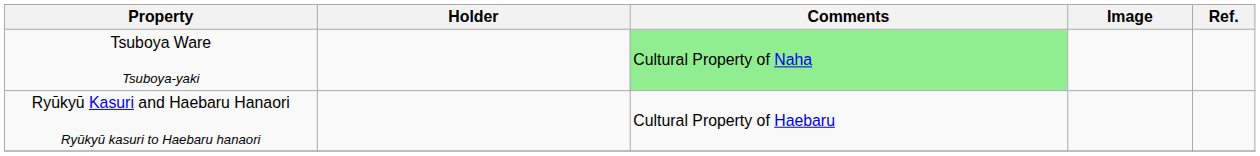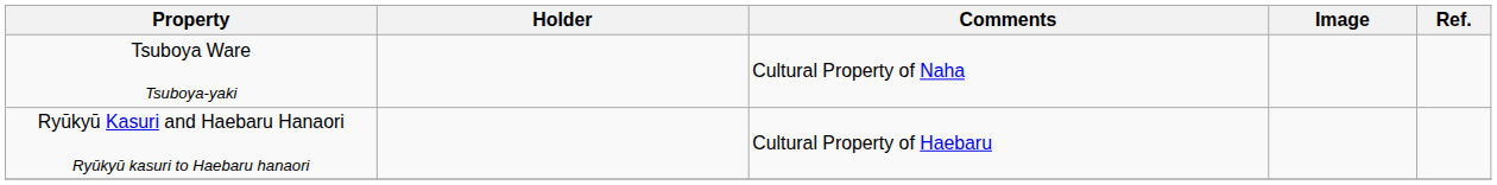Tsuboya Ware Tsuboya-yaki | Comments: lightgreen background -> no background
